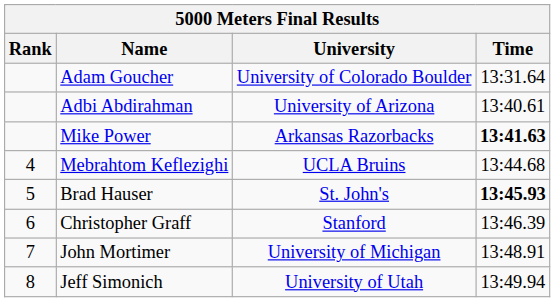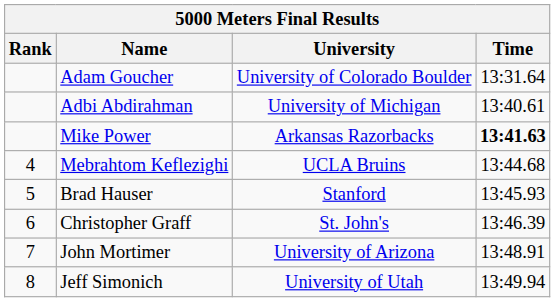Adbi Abdirahman | University: University of Arizona -> University of Michigan
Brad Hauser | University: St. John's -> Stanford
Brad Hauser | Time: bold -> normal
Christopher Graff | University: Stanford -> St. John's
John Mortimer | University: University of Michigan -> University of Arizona
